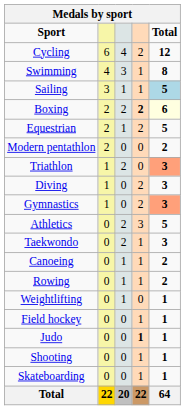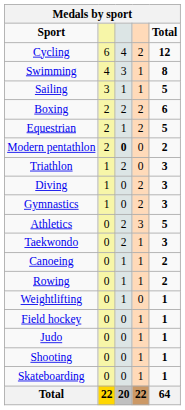Sailing | Total: lightblue background -> no background
Boxing | column 4: bold -> normal
Boxing | Total: lightyellow background -> no background
Modern pentathlon | column 3: normal -> bold
Triathlon | Total: lightsalmon background -> no background
Gymnastics | Total: lightsalmon background -> no background
Judo | column 4: bold -> normal
